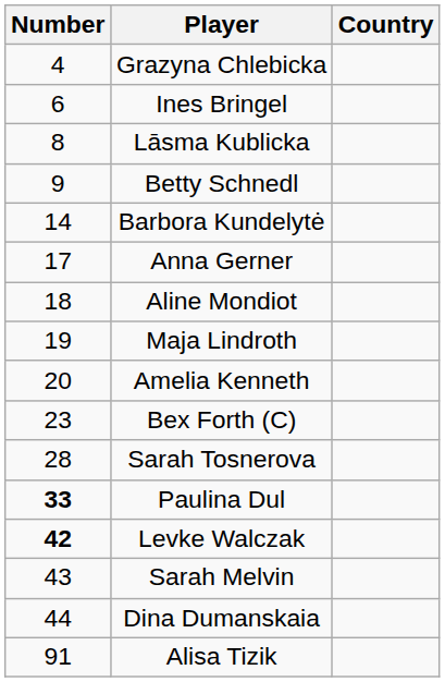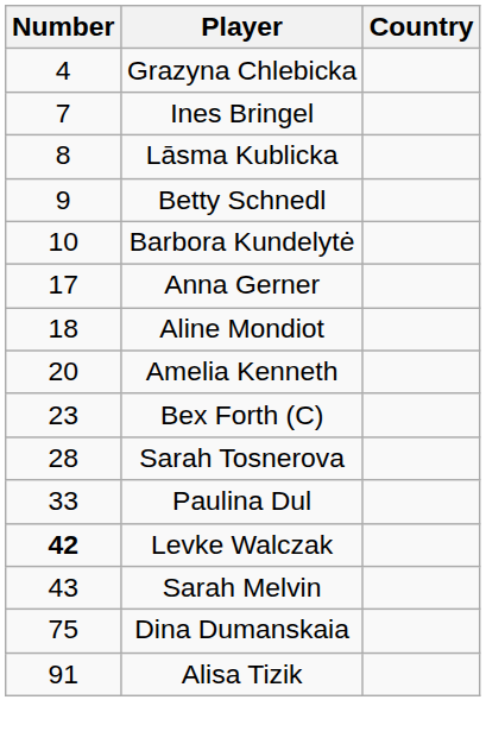Ines Bringel | Number: 6 -> 7
Barbora Kundelytė | Number: 14 -> 10
- row: 19 | Maja Lindroth
Paulina Dul | Number: bold -> normal
Dina Dumanskaia | Number: 44 -> 75
